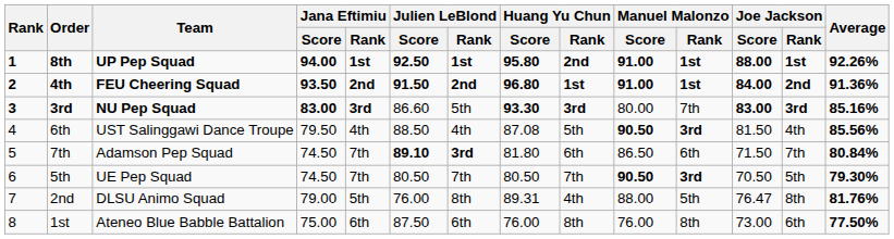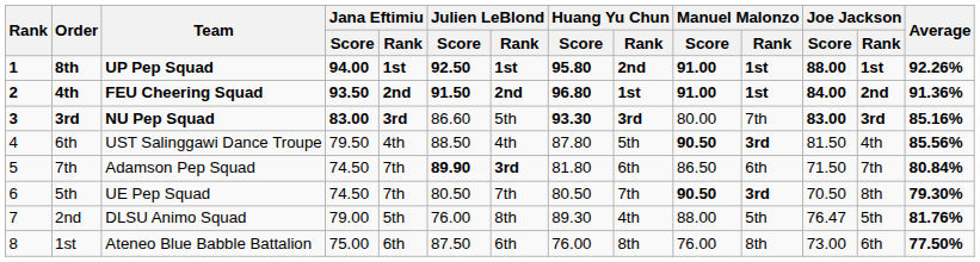row 6 | Huang Yu Chun / Score: 87.08 -> 87.80
row 7 | Julien LeBlond / Score: 89.10 -> 89.90
row 8 | Joe Jackson / Rank: 5th -> 8th
row 9 | Huang Yu Chun / Score: 89.31 -> 89.30
row 9 | Joe Jackson / Rank: 8th -> 5th
